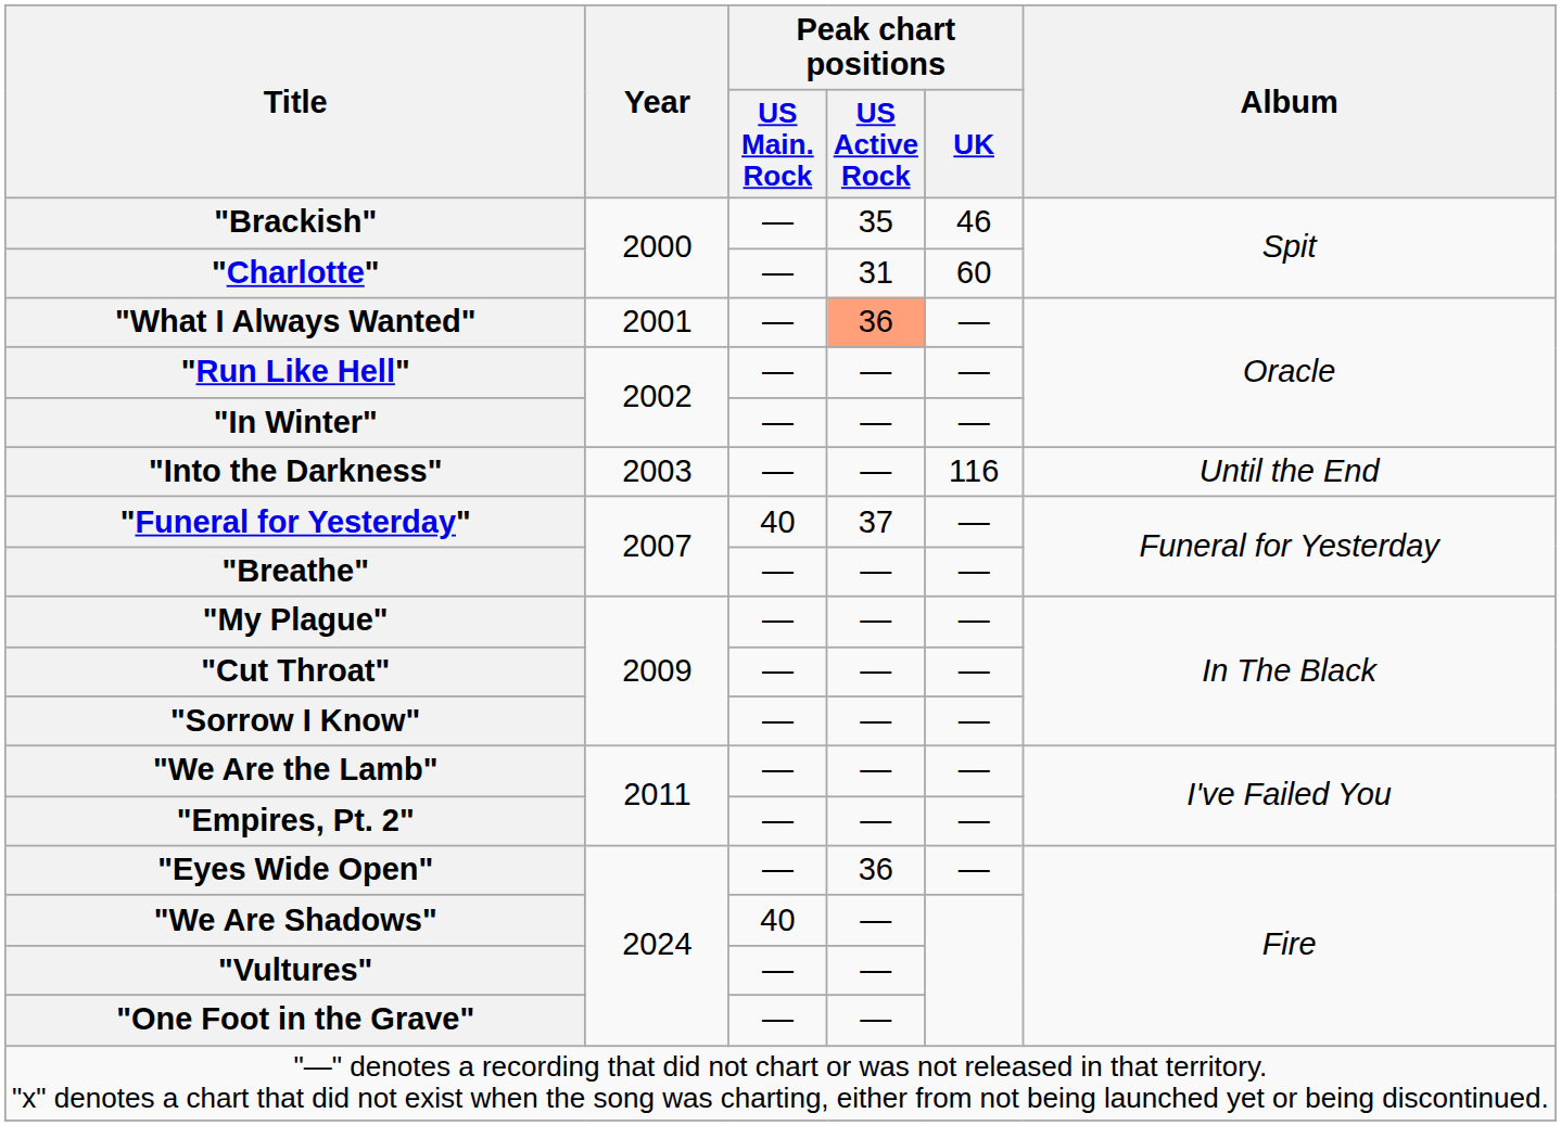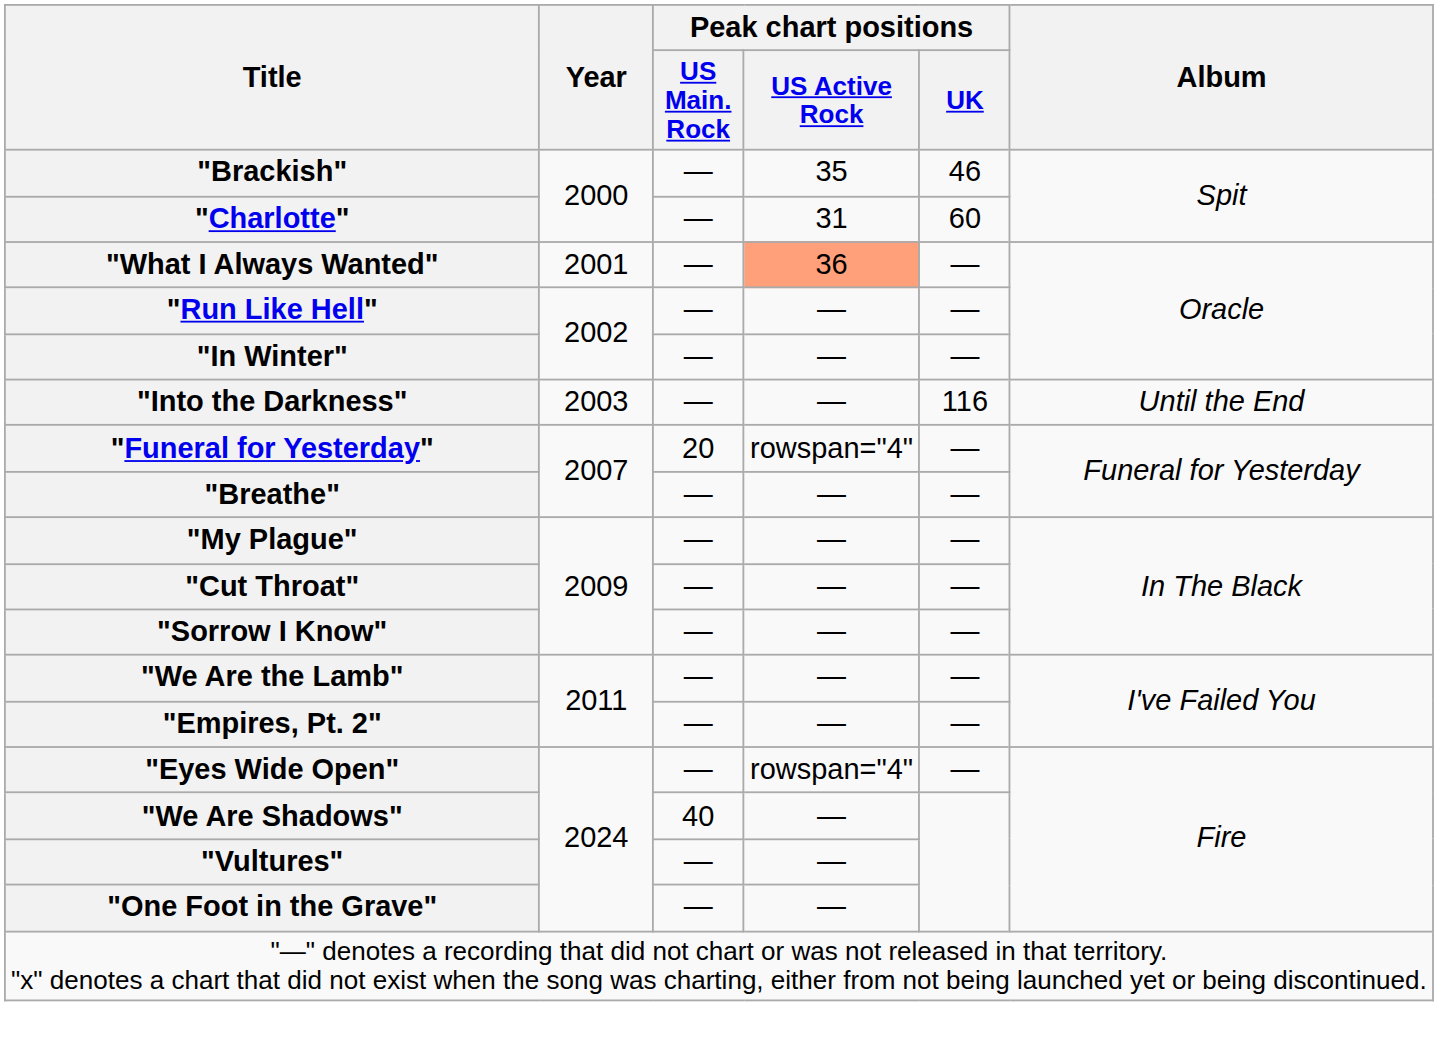"Funeral for Yesterday" | Peak chart positions / US Main. Rock: 40 -> 20
"Funeral for Yesterday" | Peak chart positions / US Active Rock: 37 -> rowspan="4"
"Eyes Wide Open" | Peak chart positions / US Active Rock: 36 -> rowspan="4"
